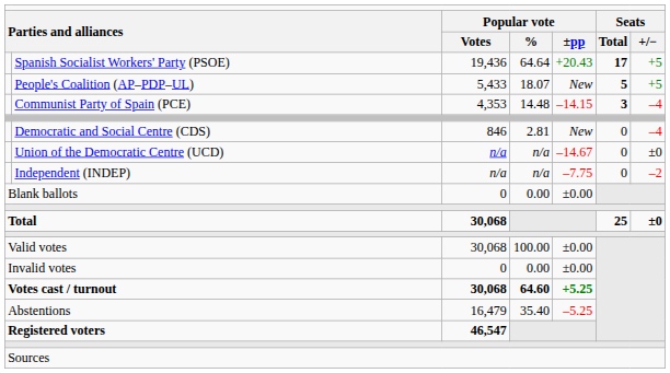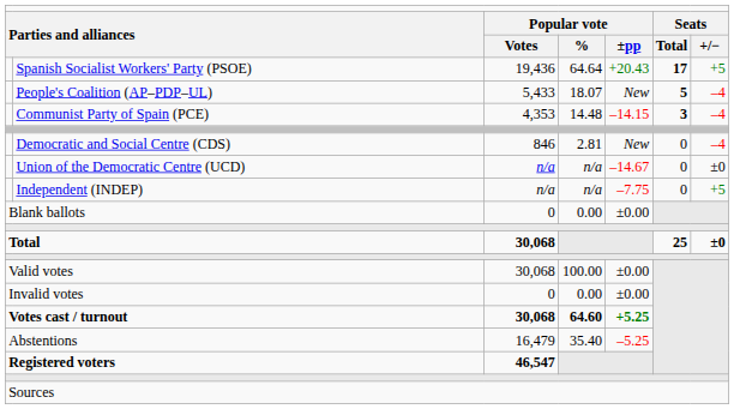People's Coalition (AP–PDP–UL) | column 7: +5 -> –4
Independent (INDEP) | column 7: –2 -> +5
